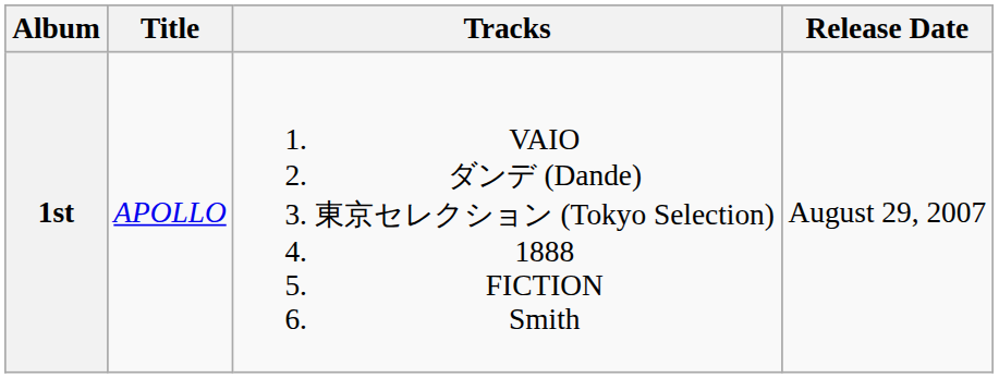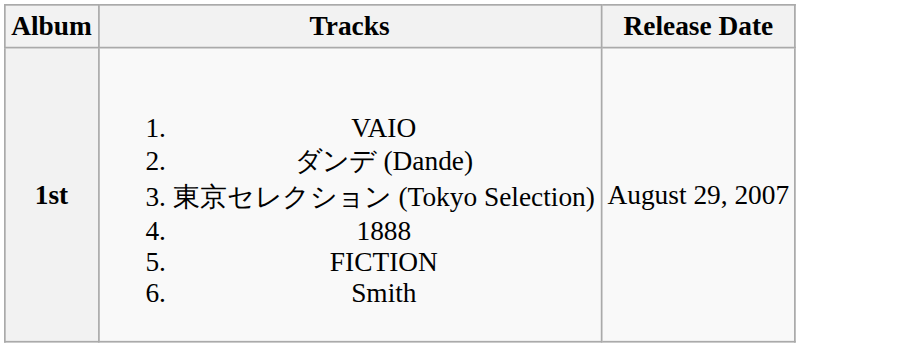- column: Title | APOLLO
